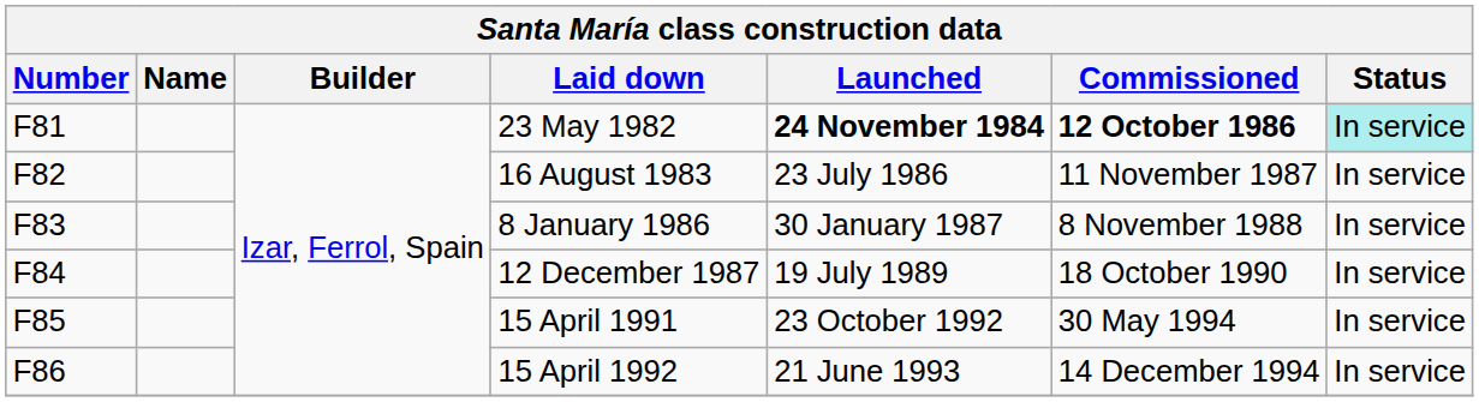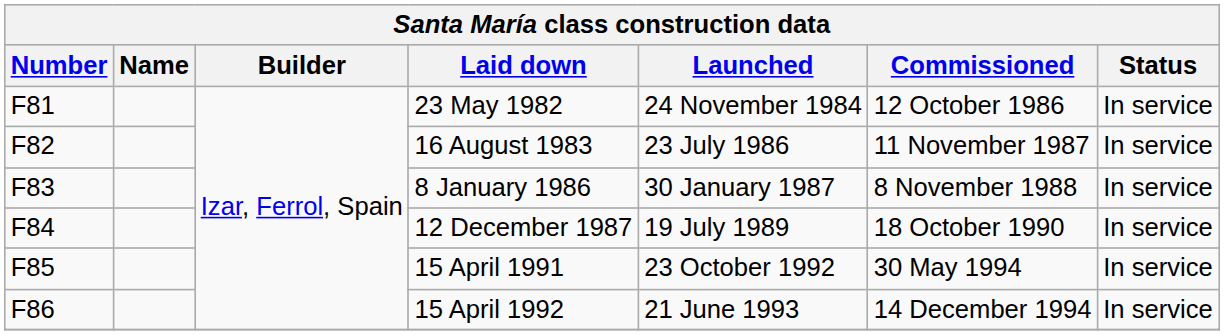23 May 1982 | Launched: bold -> normal
23 May 1982 | Commissioned: bold -> normal
23 May 1982 | Status: paleturquoise background -> no background
